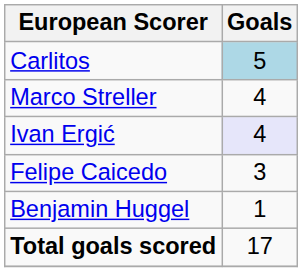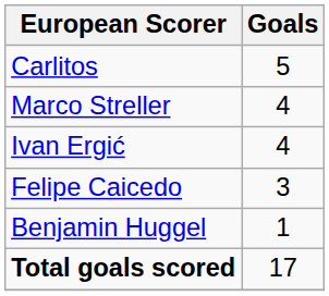Carlitos | Goals: lightblue background -> no background
Ivan Ergić | Goals: lavender background -> no background
